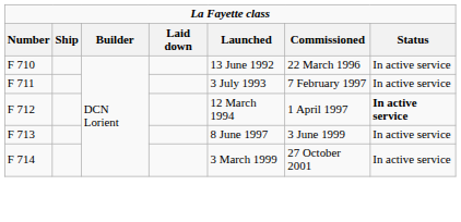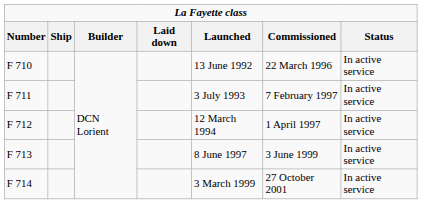F 712 | column 7: bold -> normal
